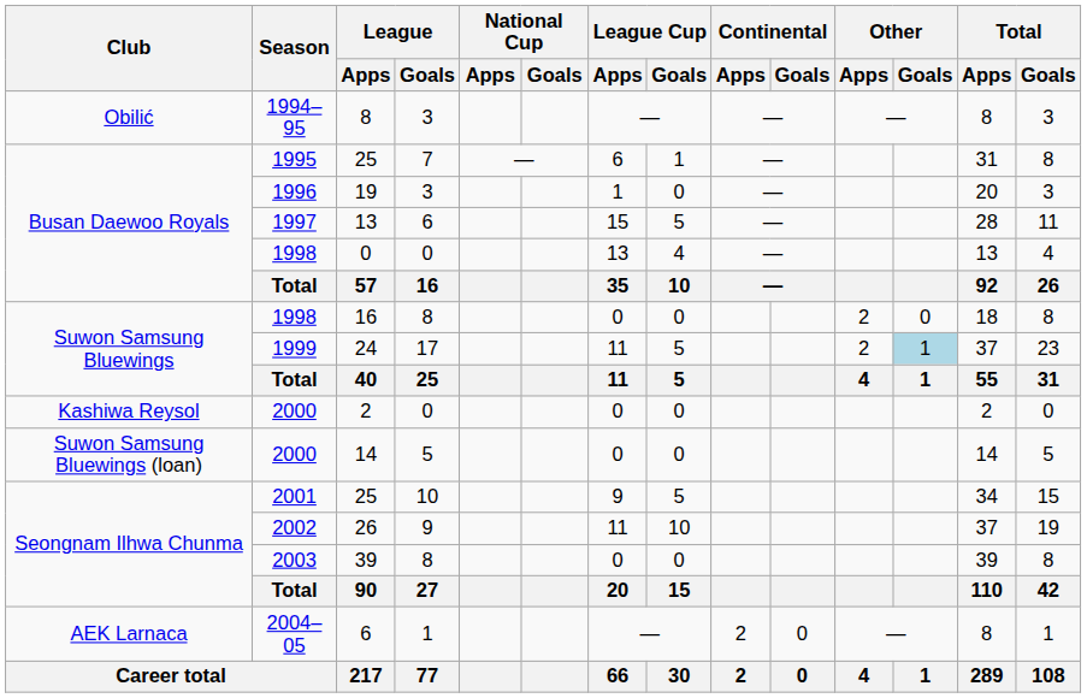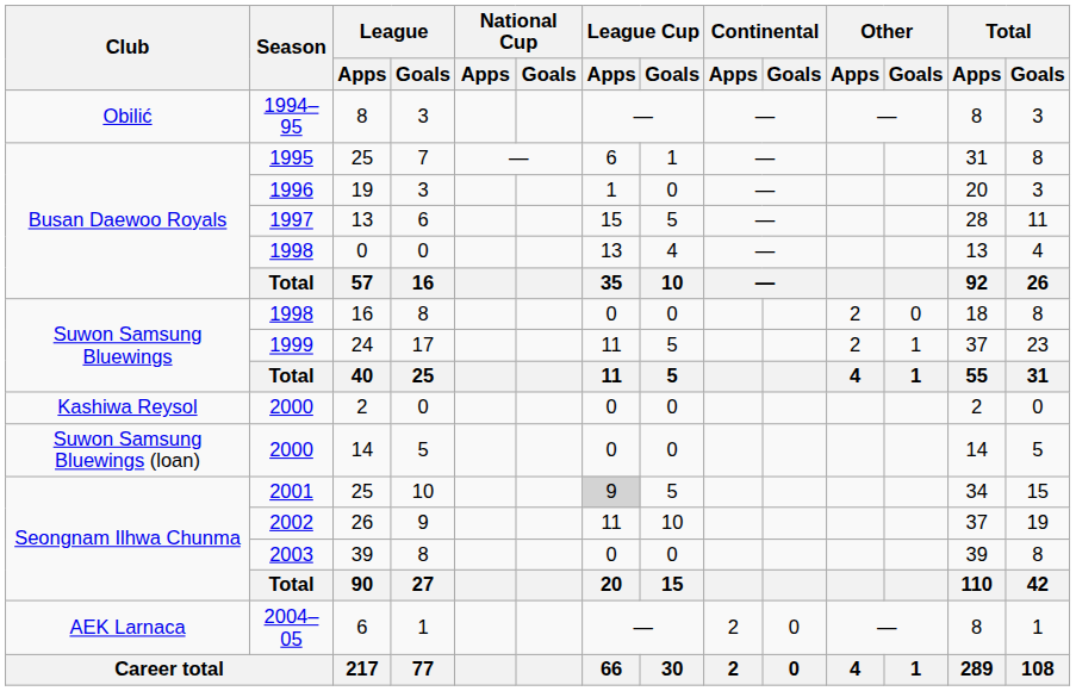24 | Other / Goals: lightblue background -> no background
2001 / 25 | League Cup / Apps: no background -> lightgrey background
